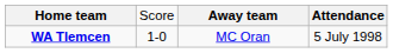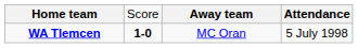WA Tlemcen | column 2: normal -> bold
